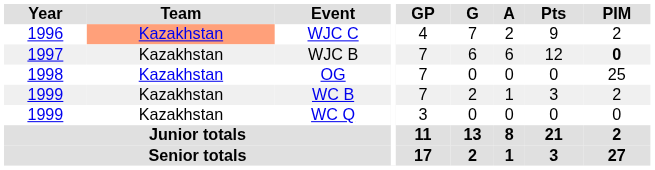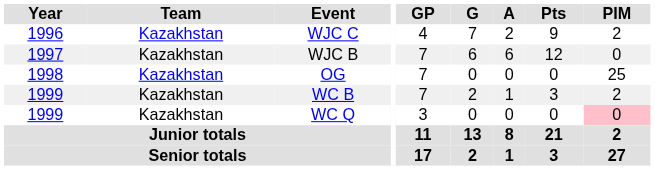WJC C | Team: lightsalmon background -> no background
WJC B | PIM: bold -> normal
WC Q | PIM: no background -> pink background
